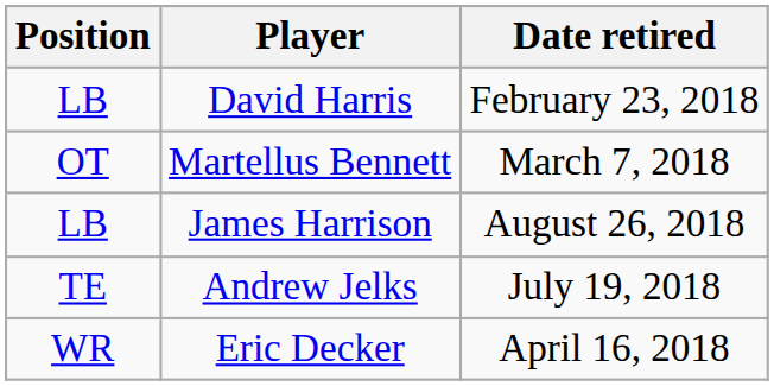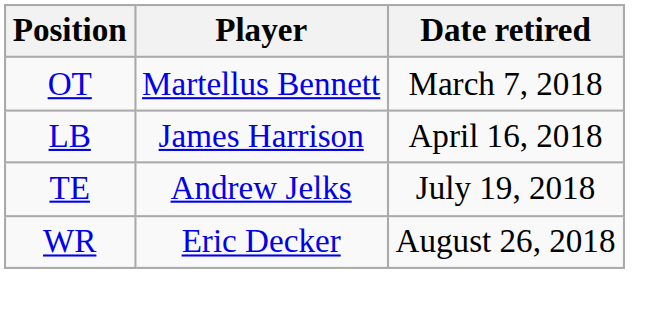- row: LB | David Harris | February 23, 2018
James Harrison | Date retired: August 26, 2018 -> April 16, 2018
Eric Decker | Date retired: April 16, 2018 -> August 26, 2018
